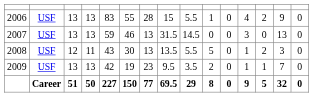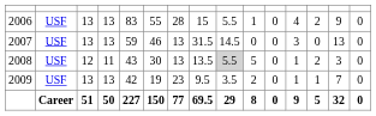2008 | column 9: no background -> lightgrey background
